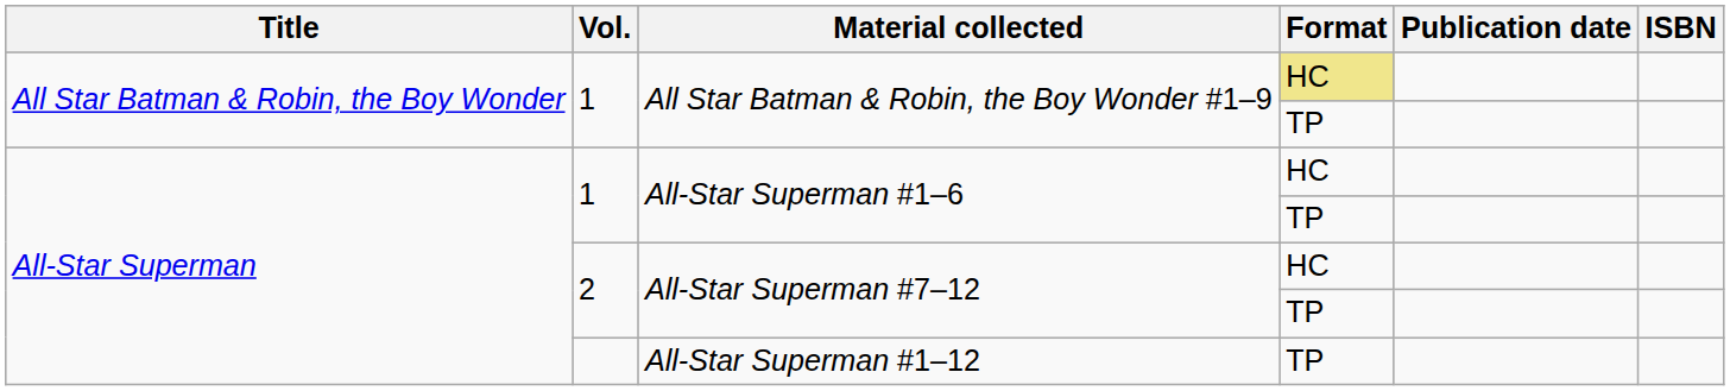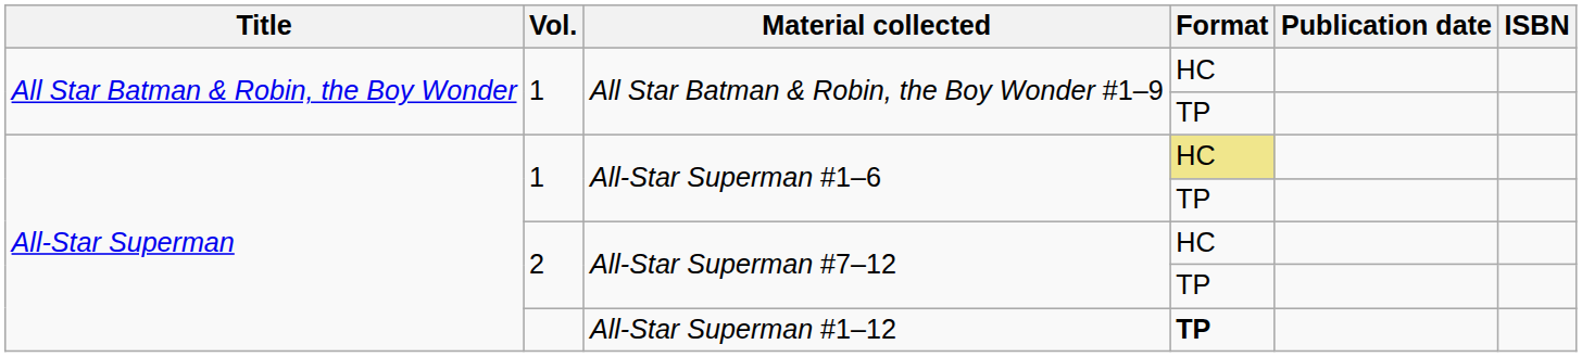row 2 | Format: khaki background -> no background
row 4 | Format: no background -> khaki background
row 8 | Format: normal -> bold
